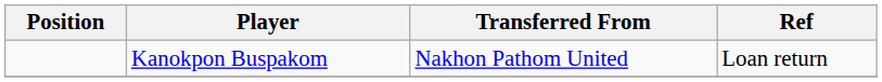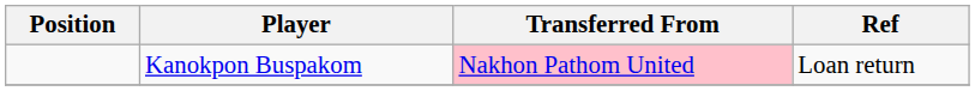Kanokpon Buspakom | Transferred From: no background -> pink background
